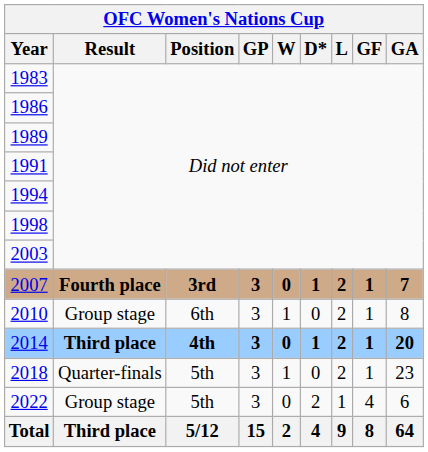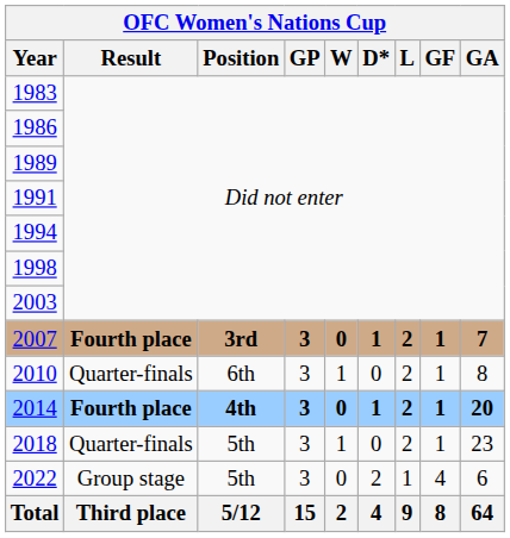2010 | Result: Group stage -> Quarter-finals
2014 | Result: Third place -> Fourth place
